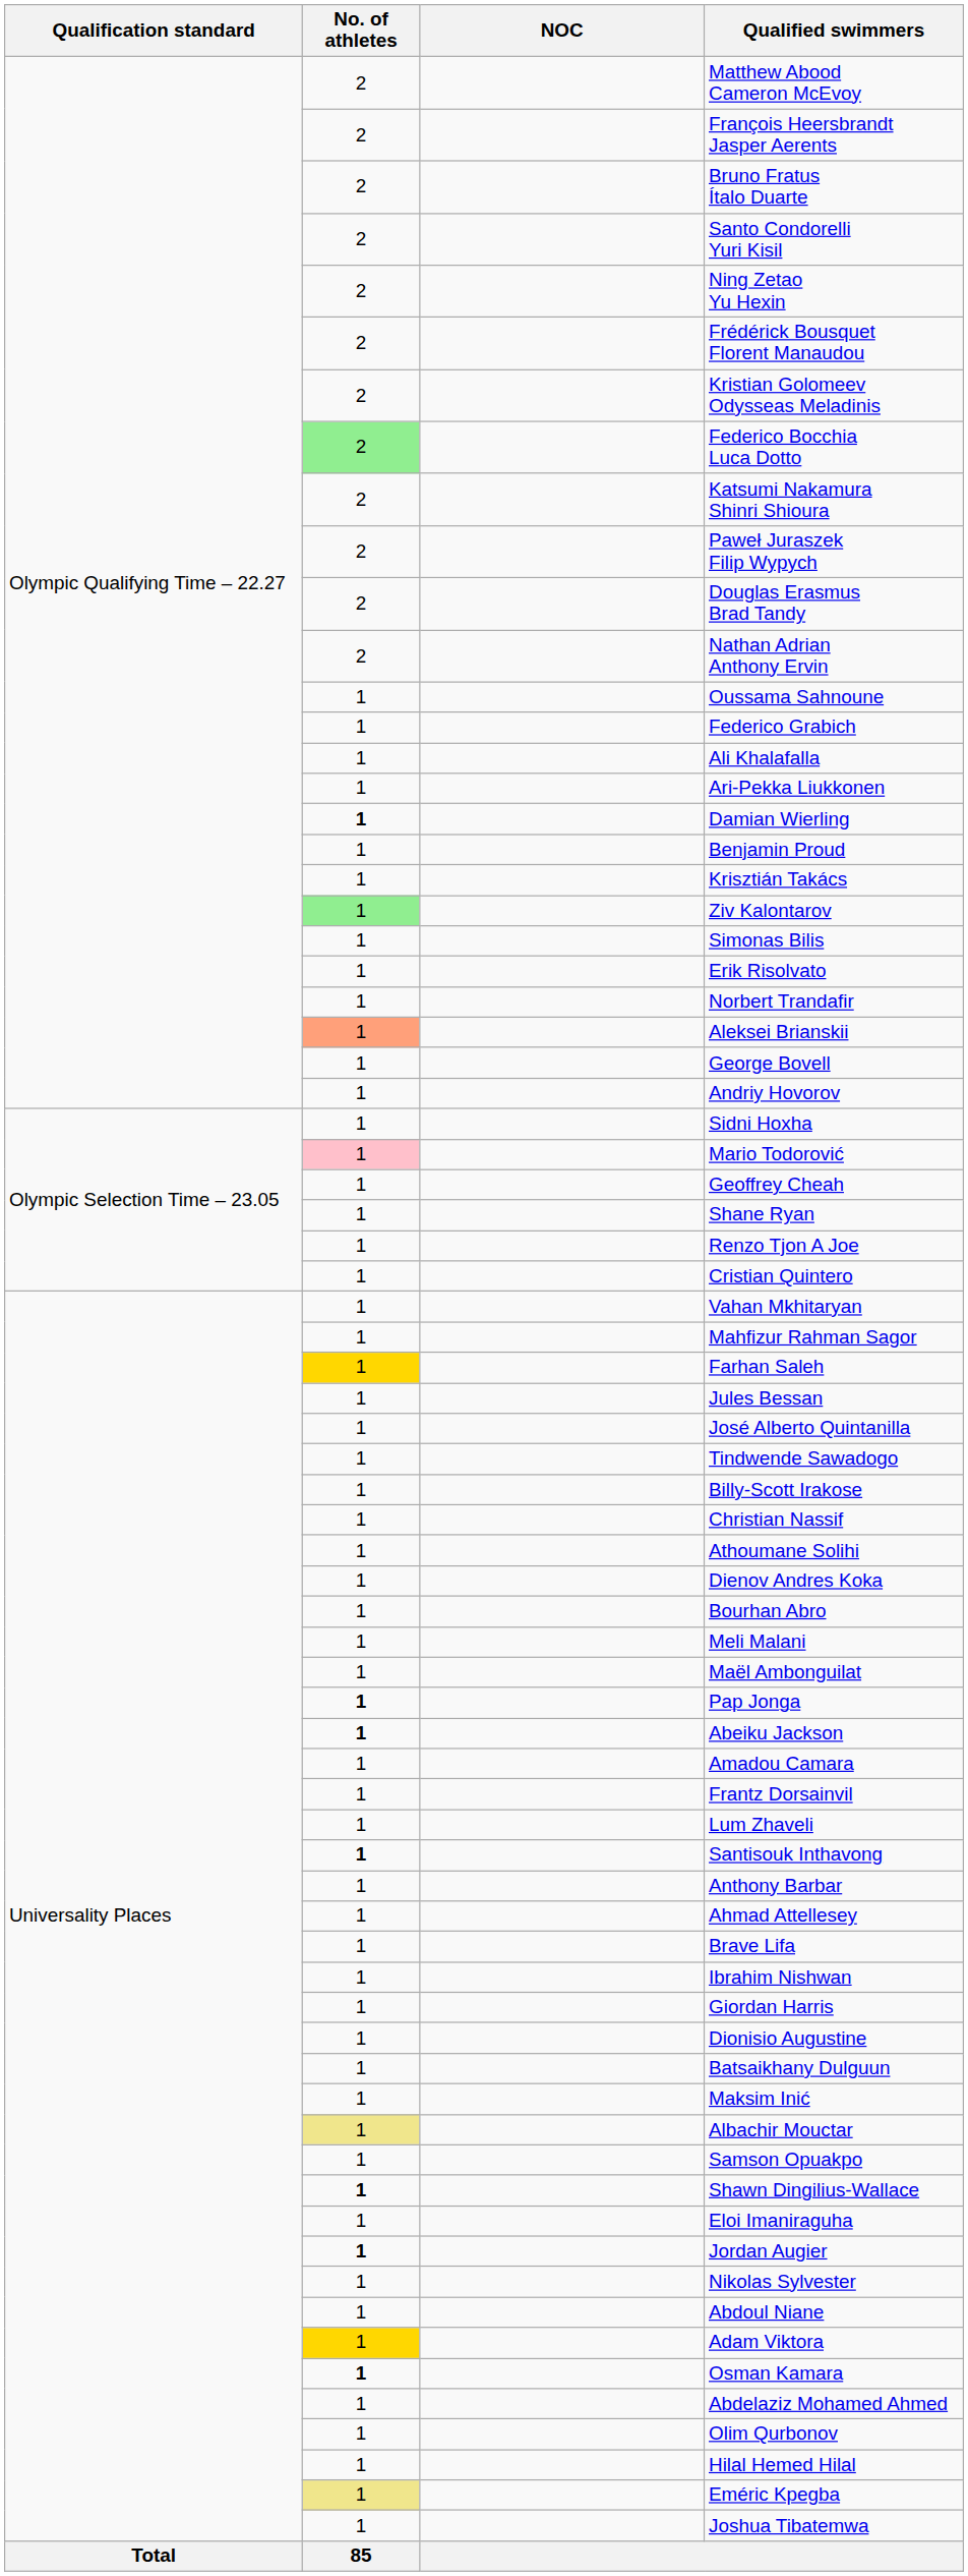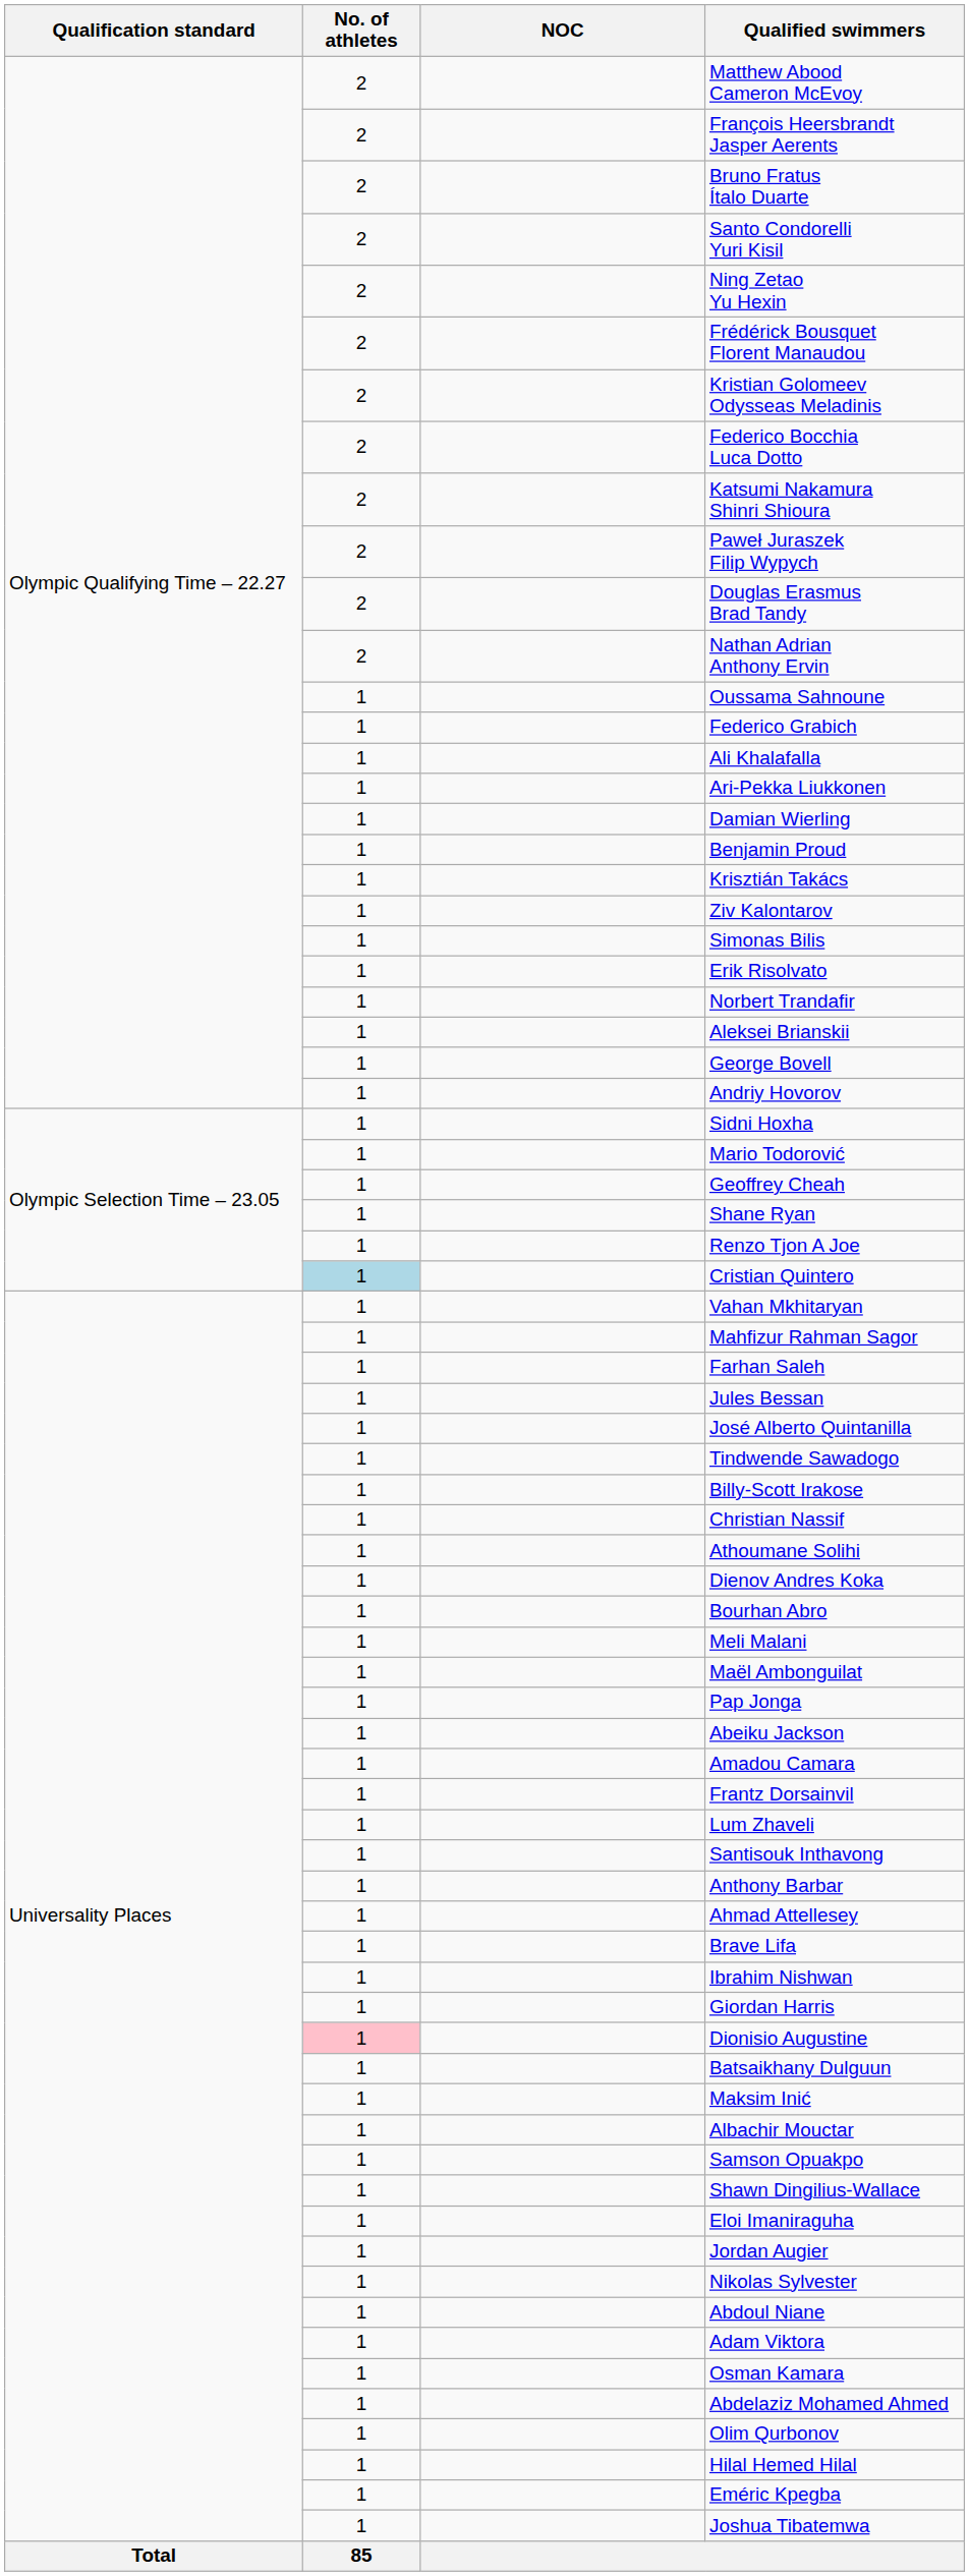Federico Bocchia Luca Dotto | No. of athletes: lightgreen background -> no background
Damian Wierling | No. of athletes: bold -> normal
Ziv Kalontarov | No. of athletes: lightgreen background -> no background
Aleksei Brianskii | No. of athletes: lightsalmon background -> no background
Mario Todorović | No. of athletes: pink background -> no background
Cristian Quintero | No. of athletes: no background -> lightblue background
Farhan Saleh | No. of athletes: gold background -> no background
Pap Jonga | No. of athletes: bold -> normal
Abeiku Jackson | No. of athletes: bold -> normal
Santisouk Inthavong | No. of athletes: bold -> normal
Dionisio Augustine | No. of athletes: no background -> pink background
Albachir Mouctar | No. of athletes: khaki background -> no background
Shawn Dingilius-Wallace | No. of athletes: bold -> normal
Jordan Augier | No. of athletes: bold -> normal
Adam Viktora | No. of athletes: gold background -> no background
Osman Kamara | No. of athletes: bold -> normal
Eméric Kpegba | No. of athletes: khaki background -> no background
